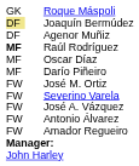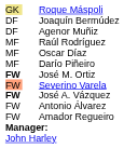Roque Máspoli | column 1: no background -> khaki background
Joaquín Bermúdez | column 1: khaki background -> no background
Raúl Rodríguez | column 1: bold -> normal
José M. Ortiz | column 1: normal -> bold
Severino Varela | column 1: no background -> lightsalmon background
José A. Vázquez | column 1: normal -> bold
